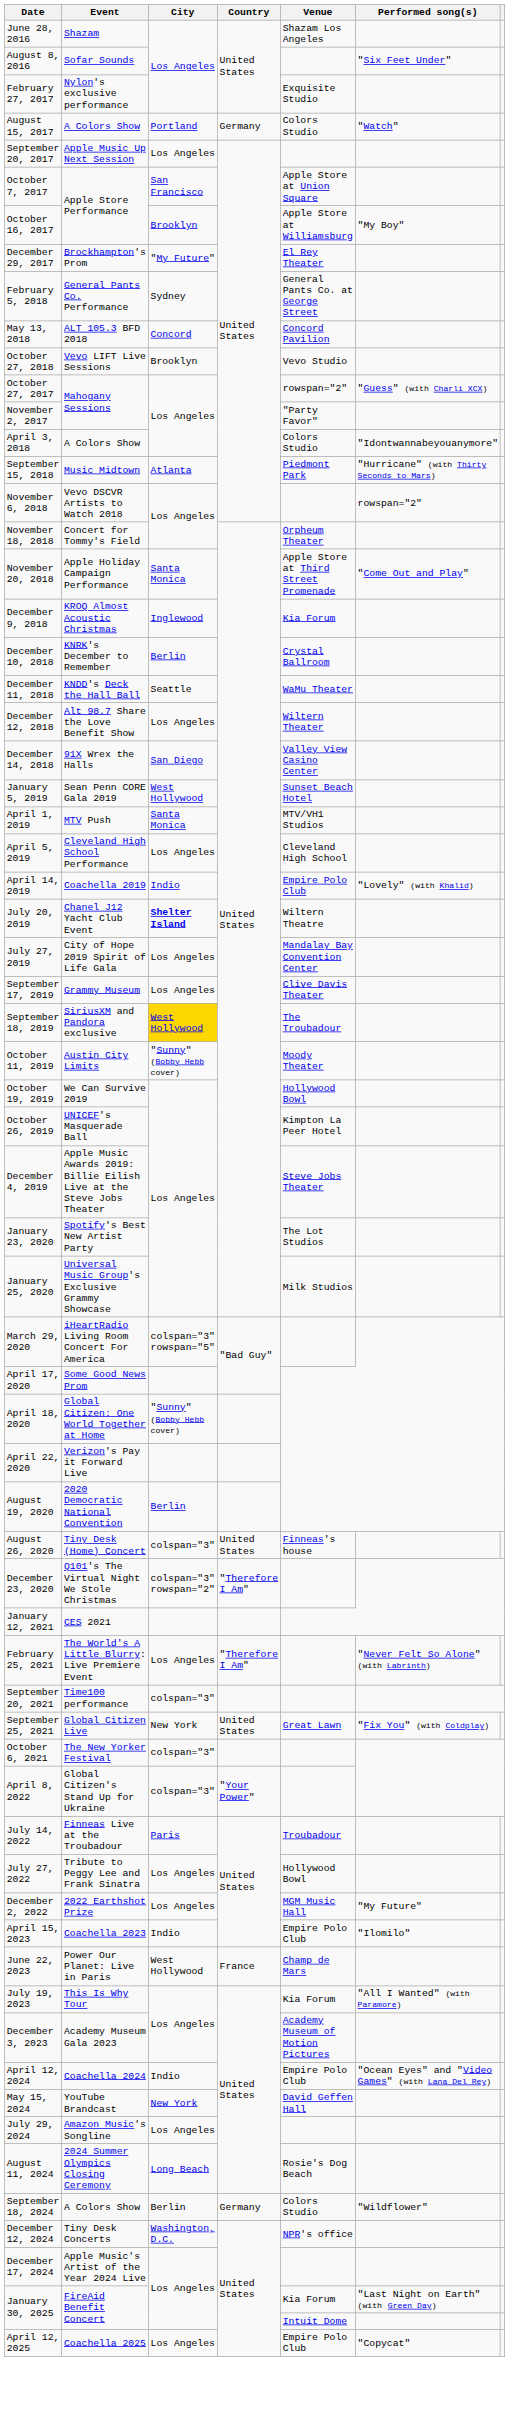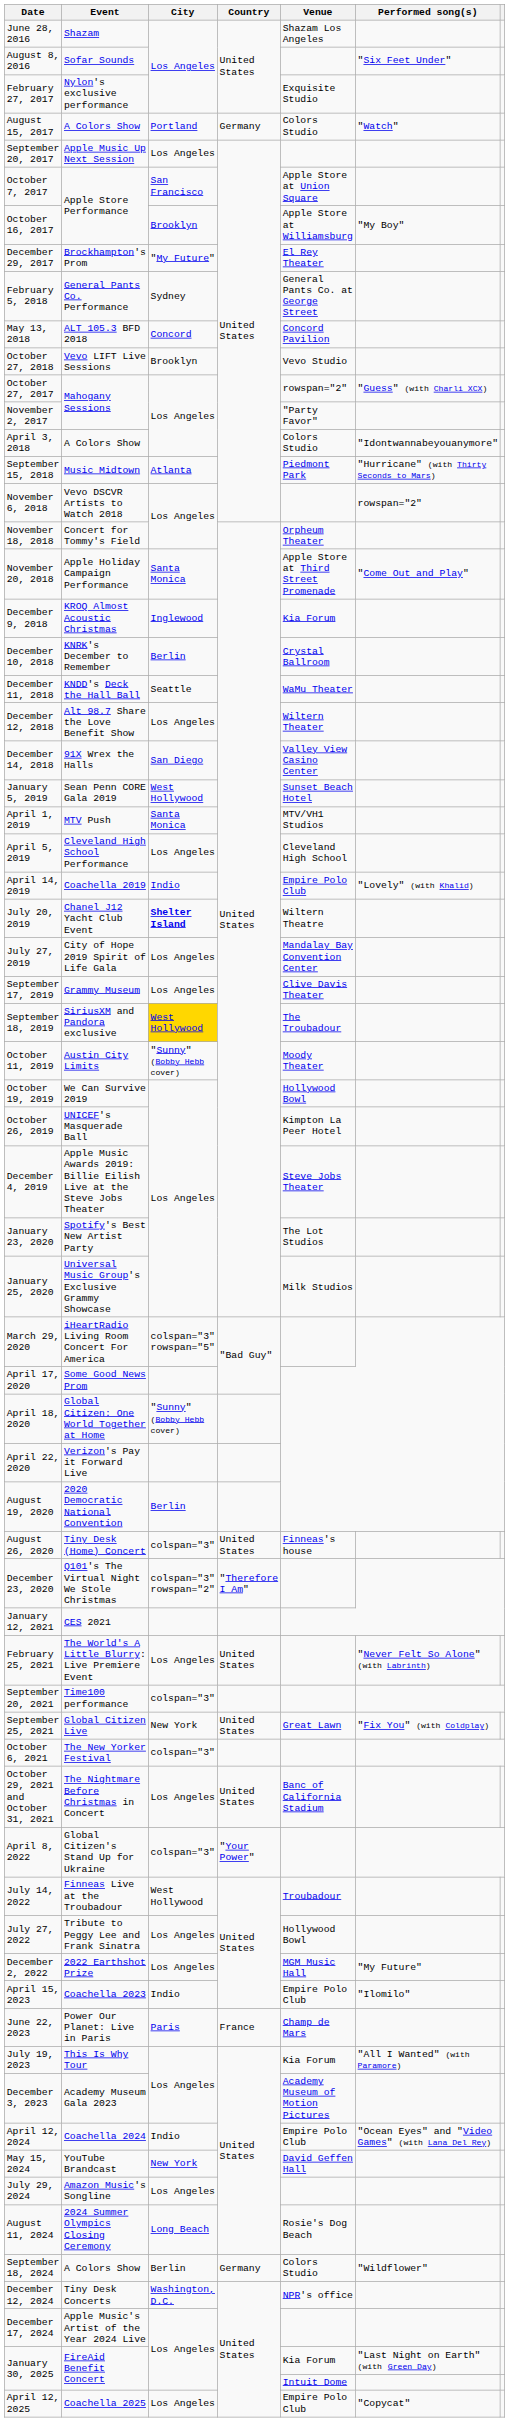February 25, 2021 | Country: "Therefore I Am" -> United States
+ row: October 29, 2021 and October 31, 2021 | The Nightmare Before Christmas in Concert | Los Angeles | United States | Banc of California Stadium
July 14, 2022 | City: Paris -> West Hollywood
June 22, 2023 | City: West Hollywood -> Paris
